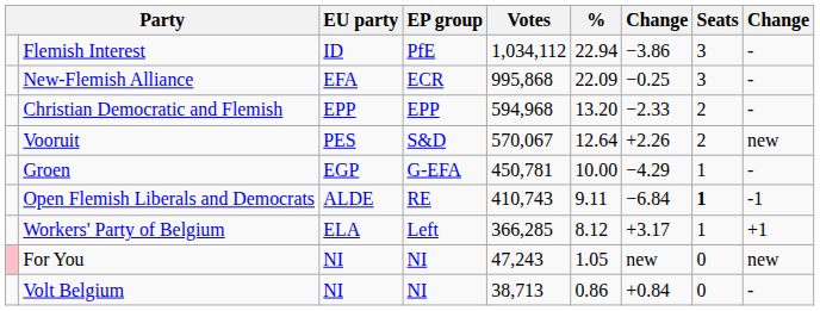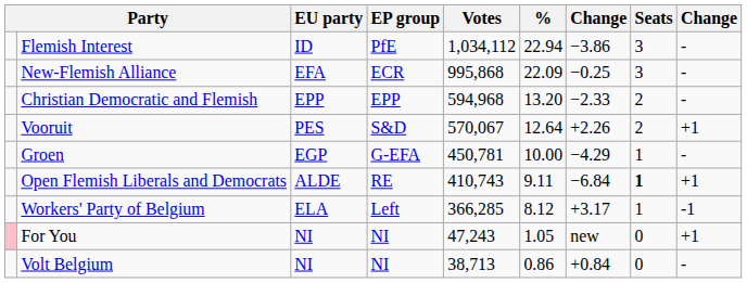Vooruit | column 9: new -> +1
Open Flemish Liberals and Democrats | column 9: -1 -> +1
Workers' Party of Belgium | column 9: +1 -> -1
For You | column 9: new -> +1
